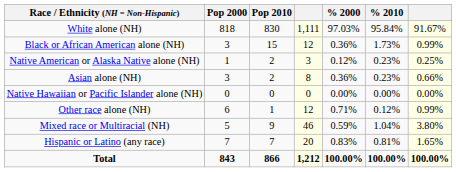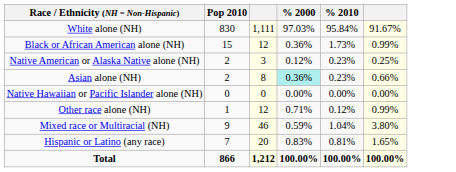- column: Pop 2000 | 818 | 3 | 1 | 3 | 0 | 6 | 5 | 7 | 843
Asian alone (NH) | % 2000: no background -> paleturquoise background
